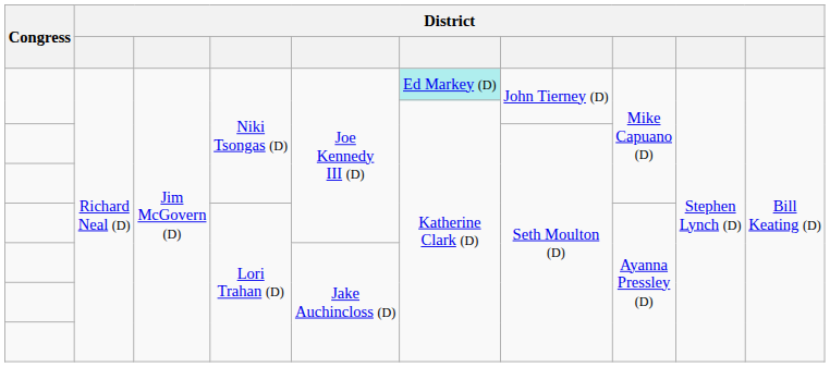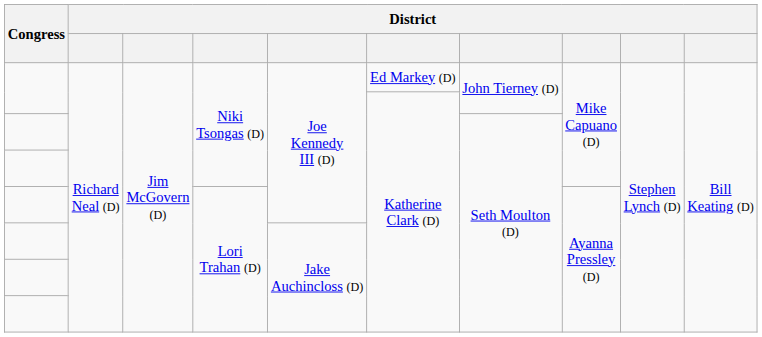row 3 | column 6: paleturquoise background -> no background
